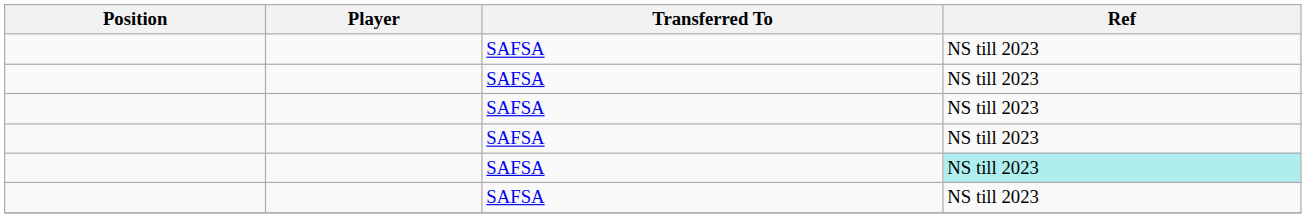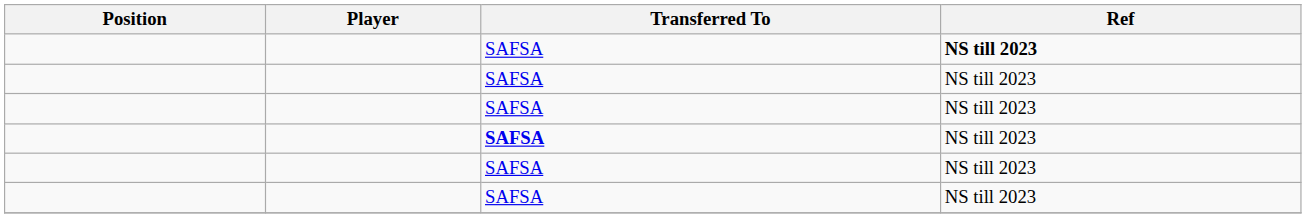row 2 | Ref: normal -> bold
row 5 | Transferred To: normal -> bold
row 6 | Ref: paleturquoise background -> no background
